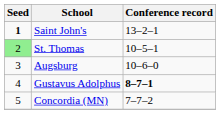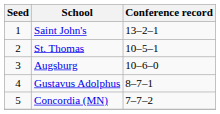Saint John's | Seed: bold -> normal
St. Thomas | Seed: lightgreen background -> no background
Gustavus Adolphus | Conference record: bold -> normal
